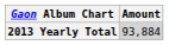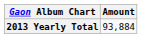row 2 | Amount: lightgrey background -> no background
